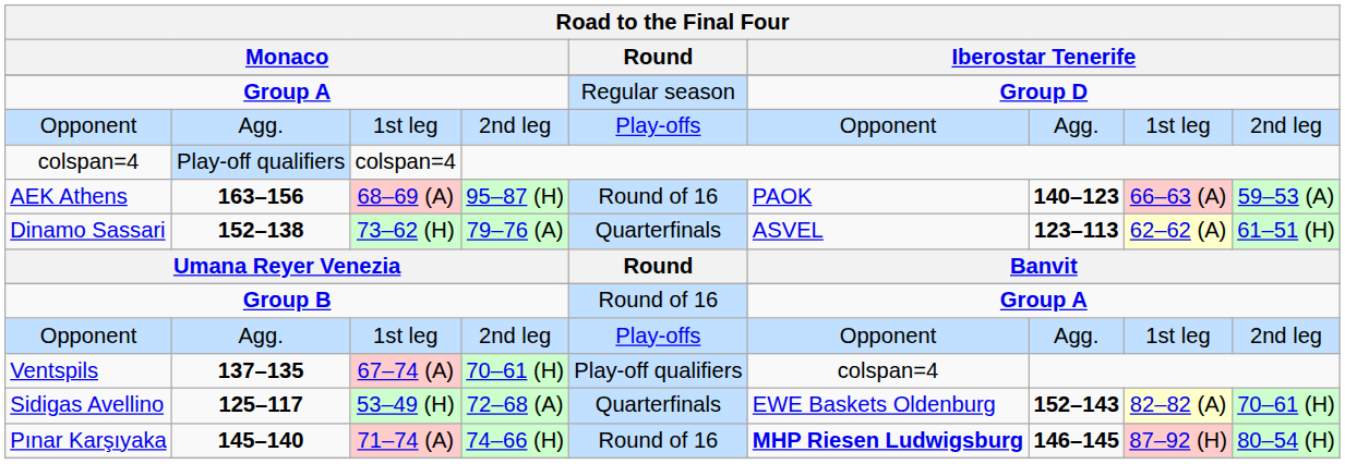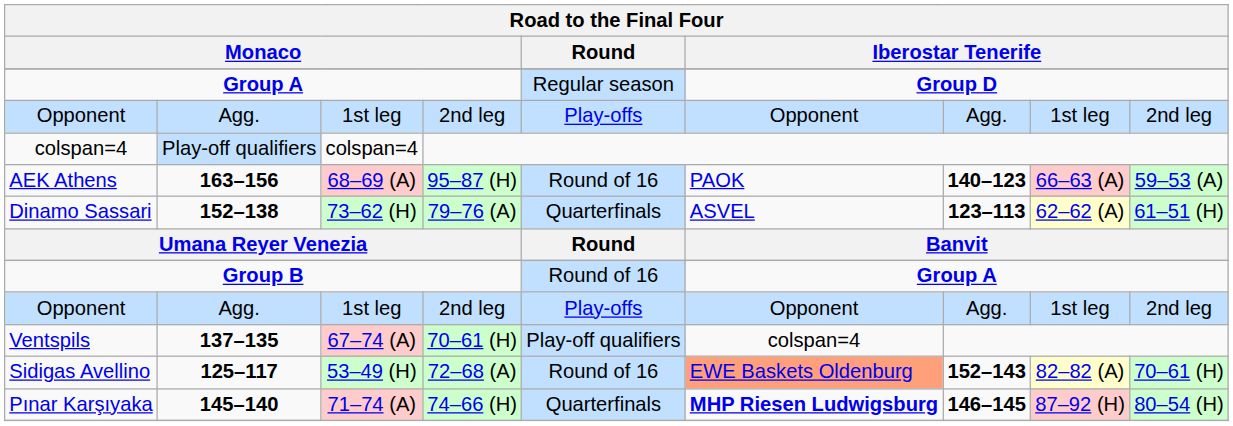Sidigas Avellino | Round: Quarterfinals -> Round of 16
Sidigas Avellino | column 6: no background -> lightsalmon background
Pınar Karşıyaka | Round: Round of 16 -> Quarterfinals
